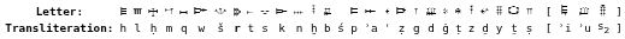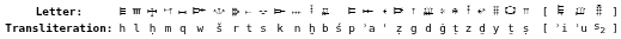Transliteration: | column 9: bold -> normal
Transliteration: | column 19: normal -> bold
